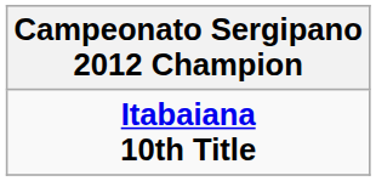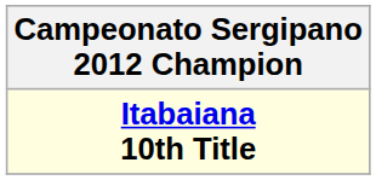row 2 | column 1: no background -> lightyellow background
